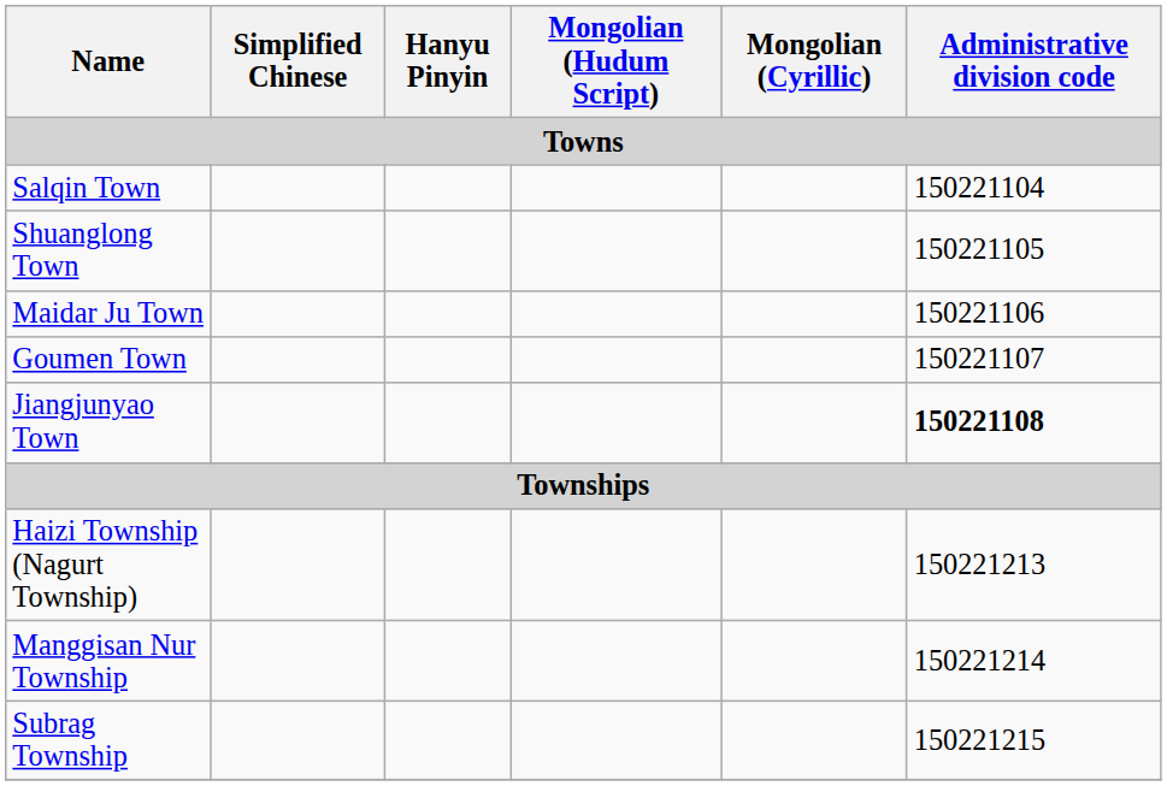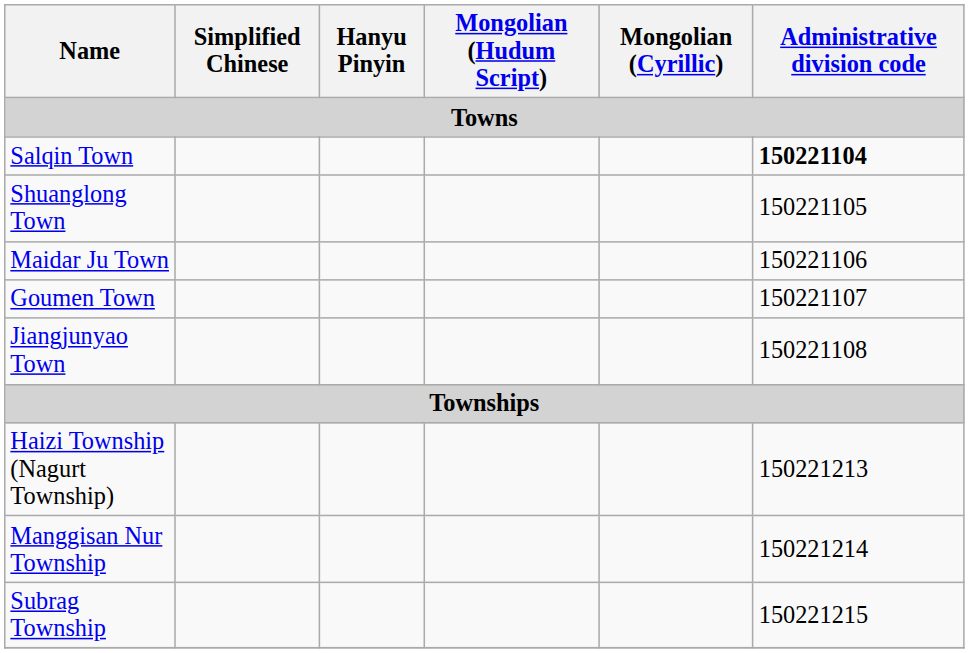Salqin Town | Administrative division code: normal -> bold
Jiangjunyao Town | Administrative division code: bold -> normal
